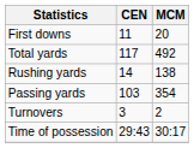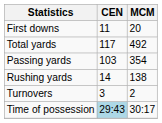rows swapped: Rushing yards <-> Passing yards
Time of possession | CEN: no background -> lightblue background
